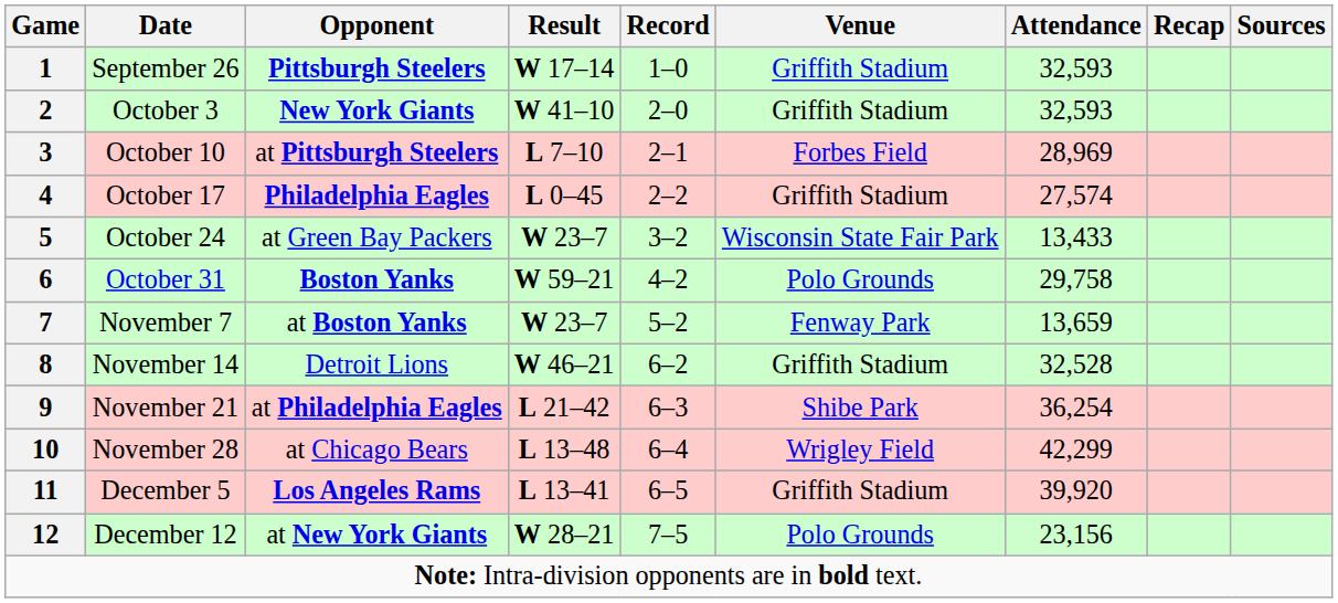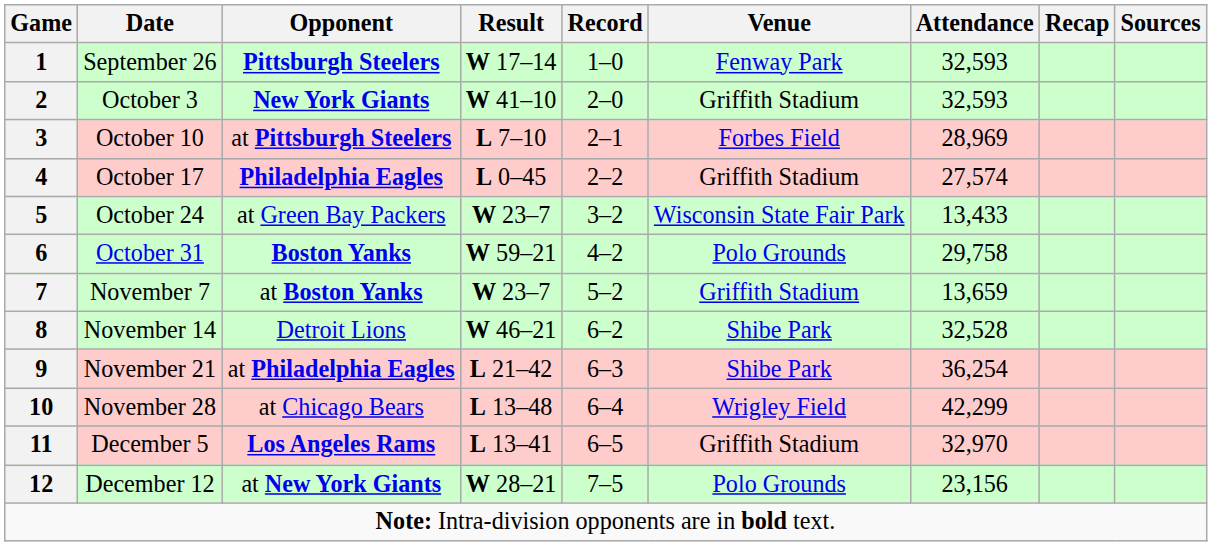1 | Venue: Griffith Stadium -> Fenway Park
7 | Venue: Fenway Park -> Griffith Stadium
8 | Venue: Griffith Stadium -> Shibe Park
11 | Attendance: 39,920 -> 32,970
